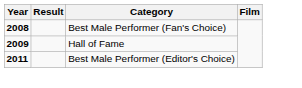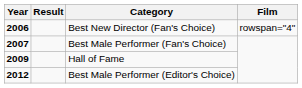+ row: 2006 | Best New Director (Fan's Choice) | rowspan="4"
Best Male Performer (Fan's Choice) | Year: 2008 -> 2007
Best Male Performer (Editor's Choice) | Year: 2011 -> 2012
